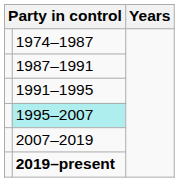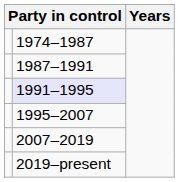1991–1995 | column 2: no background -> lavender background
1995–2007 | column 2: paleturquoise background -> no background
2019–present | column 2: bold -> normal
